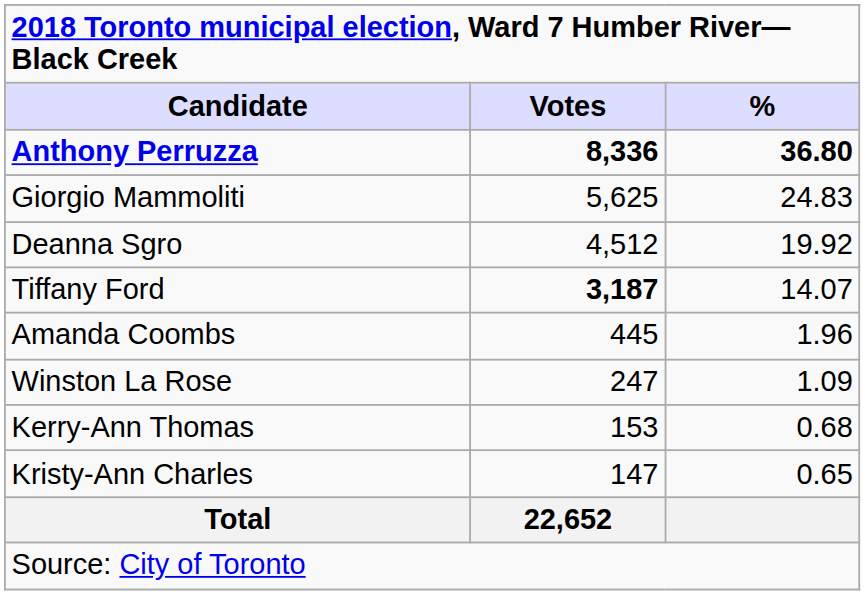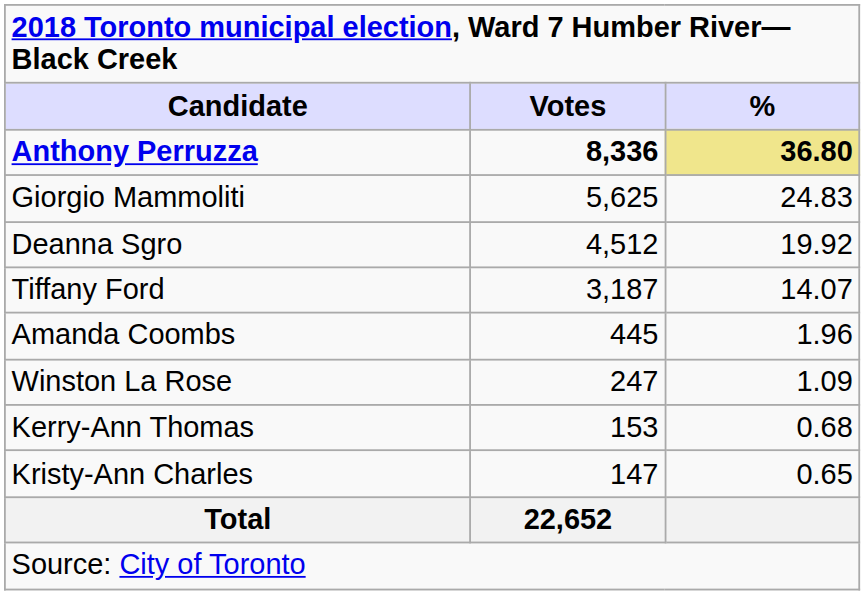Anthony Perruzza | %: no background -> khaki background
Tiffany Ford | Votes: bold -> normal
